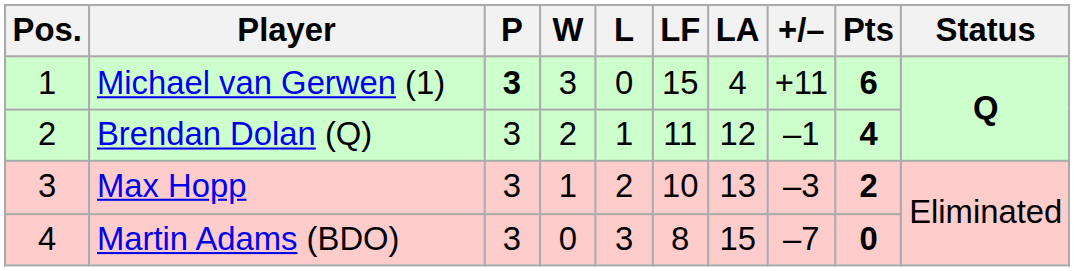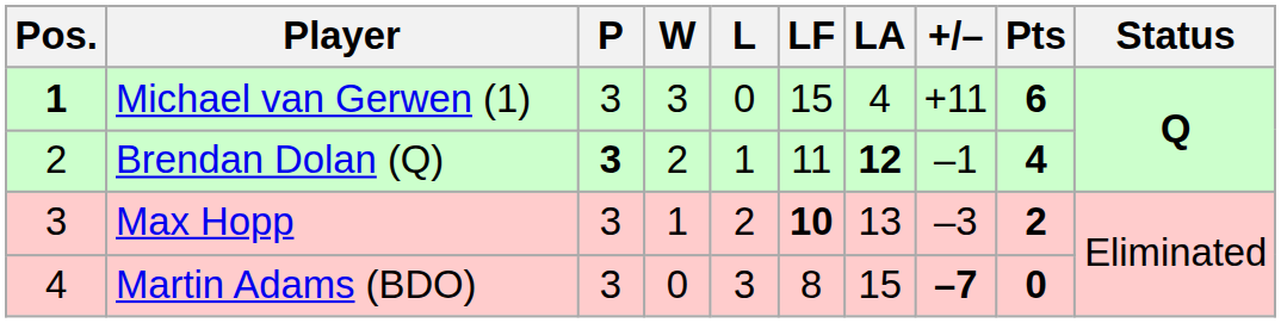Michael van Gerwen (1) | Pos.: normal -> bold
Michael van Gerwen (1) | P: bold -> normal
Brendan Dolan (Q) | P: normal -> bold
Brendan Dolan (Q) | LA: normal -> bold
Max Hopp | LF: normal -> bold
Martin Adams (BDO) | +/–: normal -> bold
